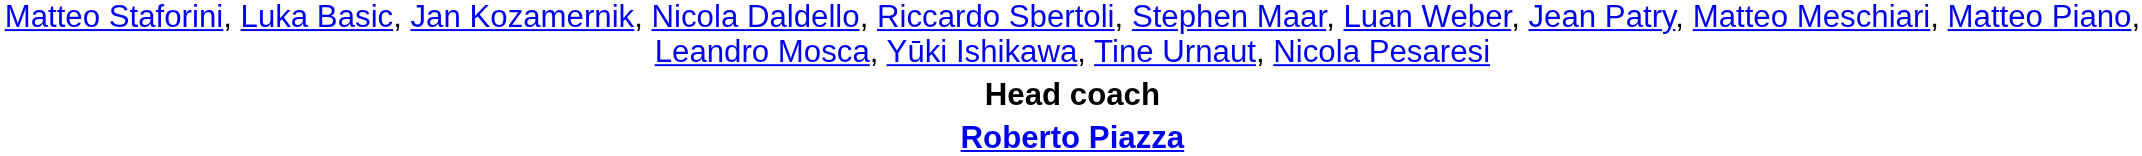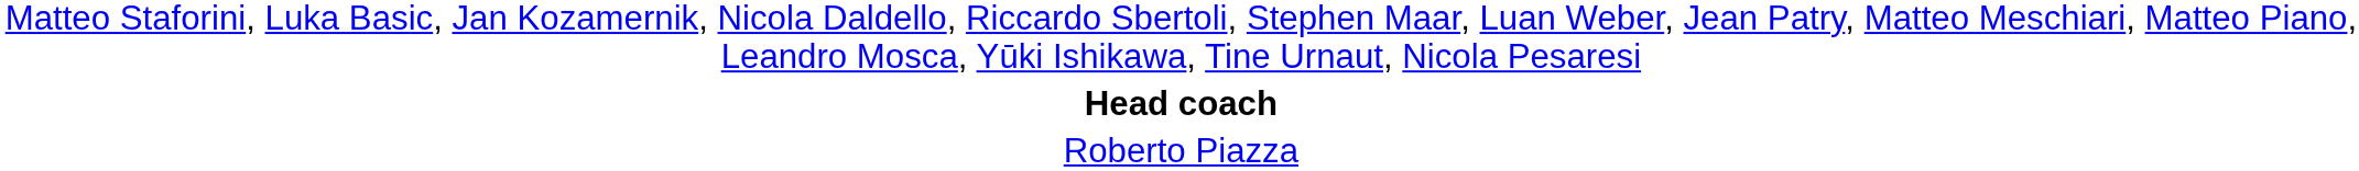row 3 | column 1: bold -> normal
